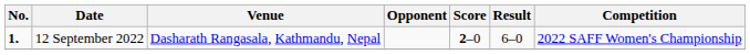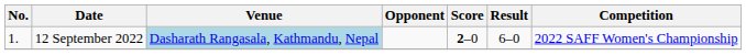12 September 2022 | No.: bold -> normal
12 September 2022 | Venue: no background -> lightblue background
